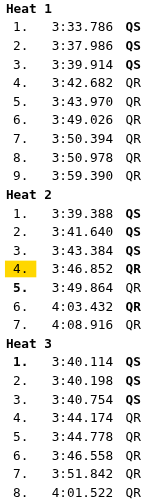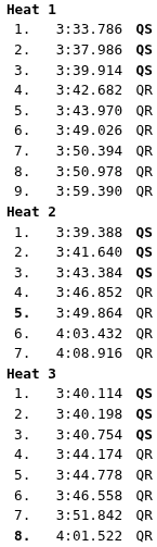3:46.852 | column 1: gold background -> no background
3:46.852 | column 3: bold -> normal
4:03.432 | column 3: bold -> normal
3:40.114 | column 1: bold -> normal
4:01.522 | column 1: normal -> bold
